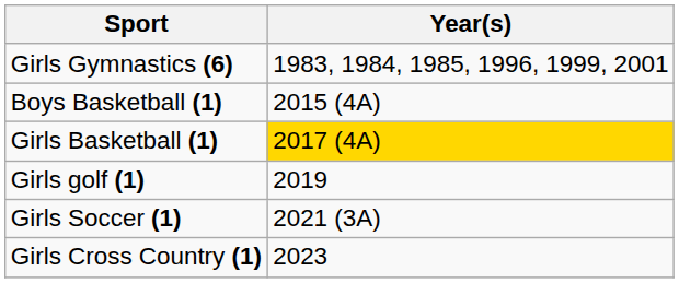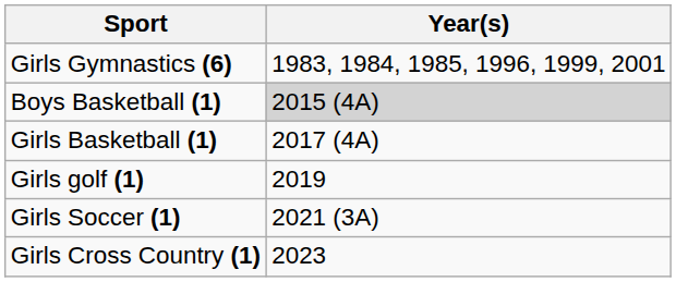Boys Basketball (1) | Year(s): no background -> lightgrey background
Girls Basketball (1) | Year(s): gold background -> no background
